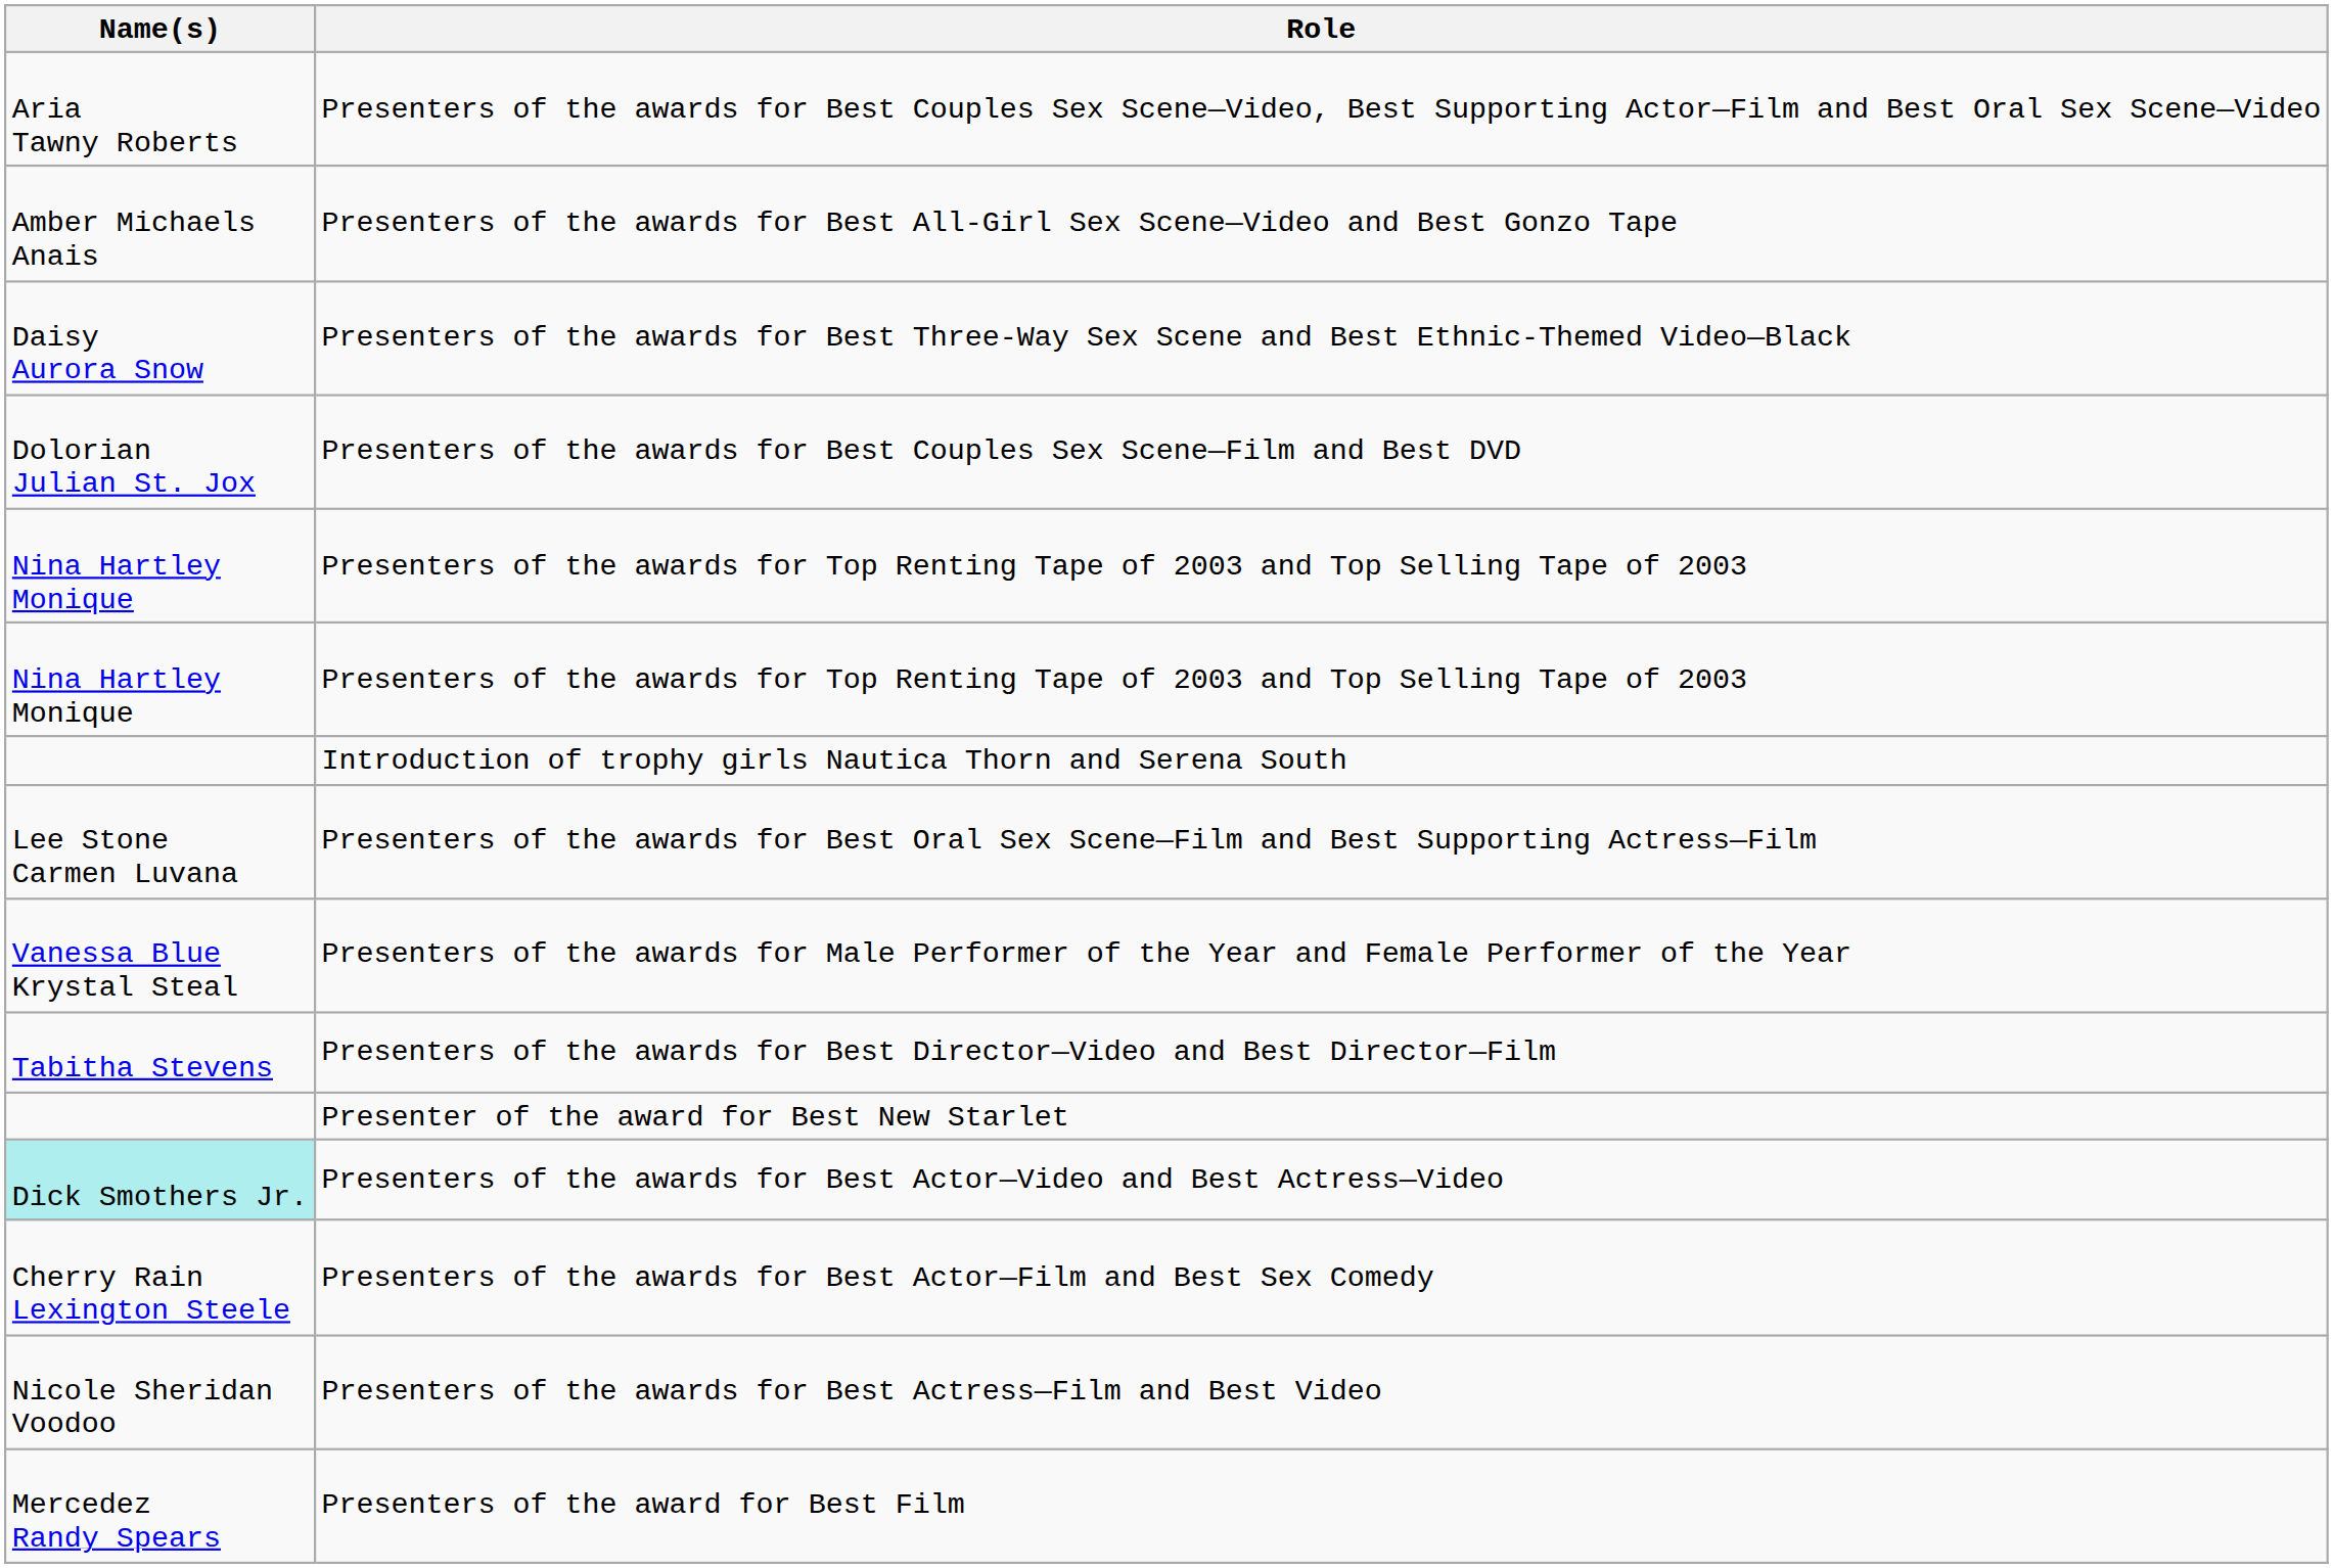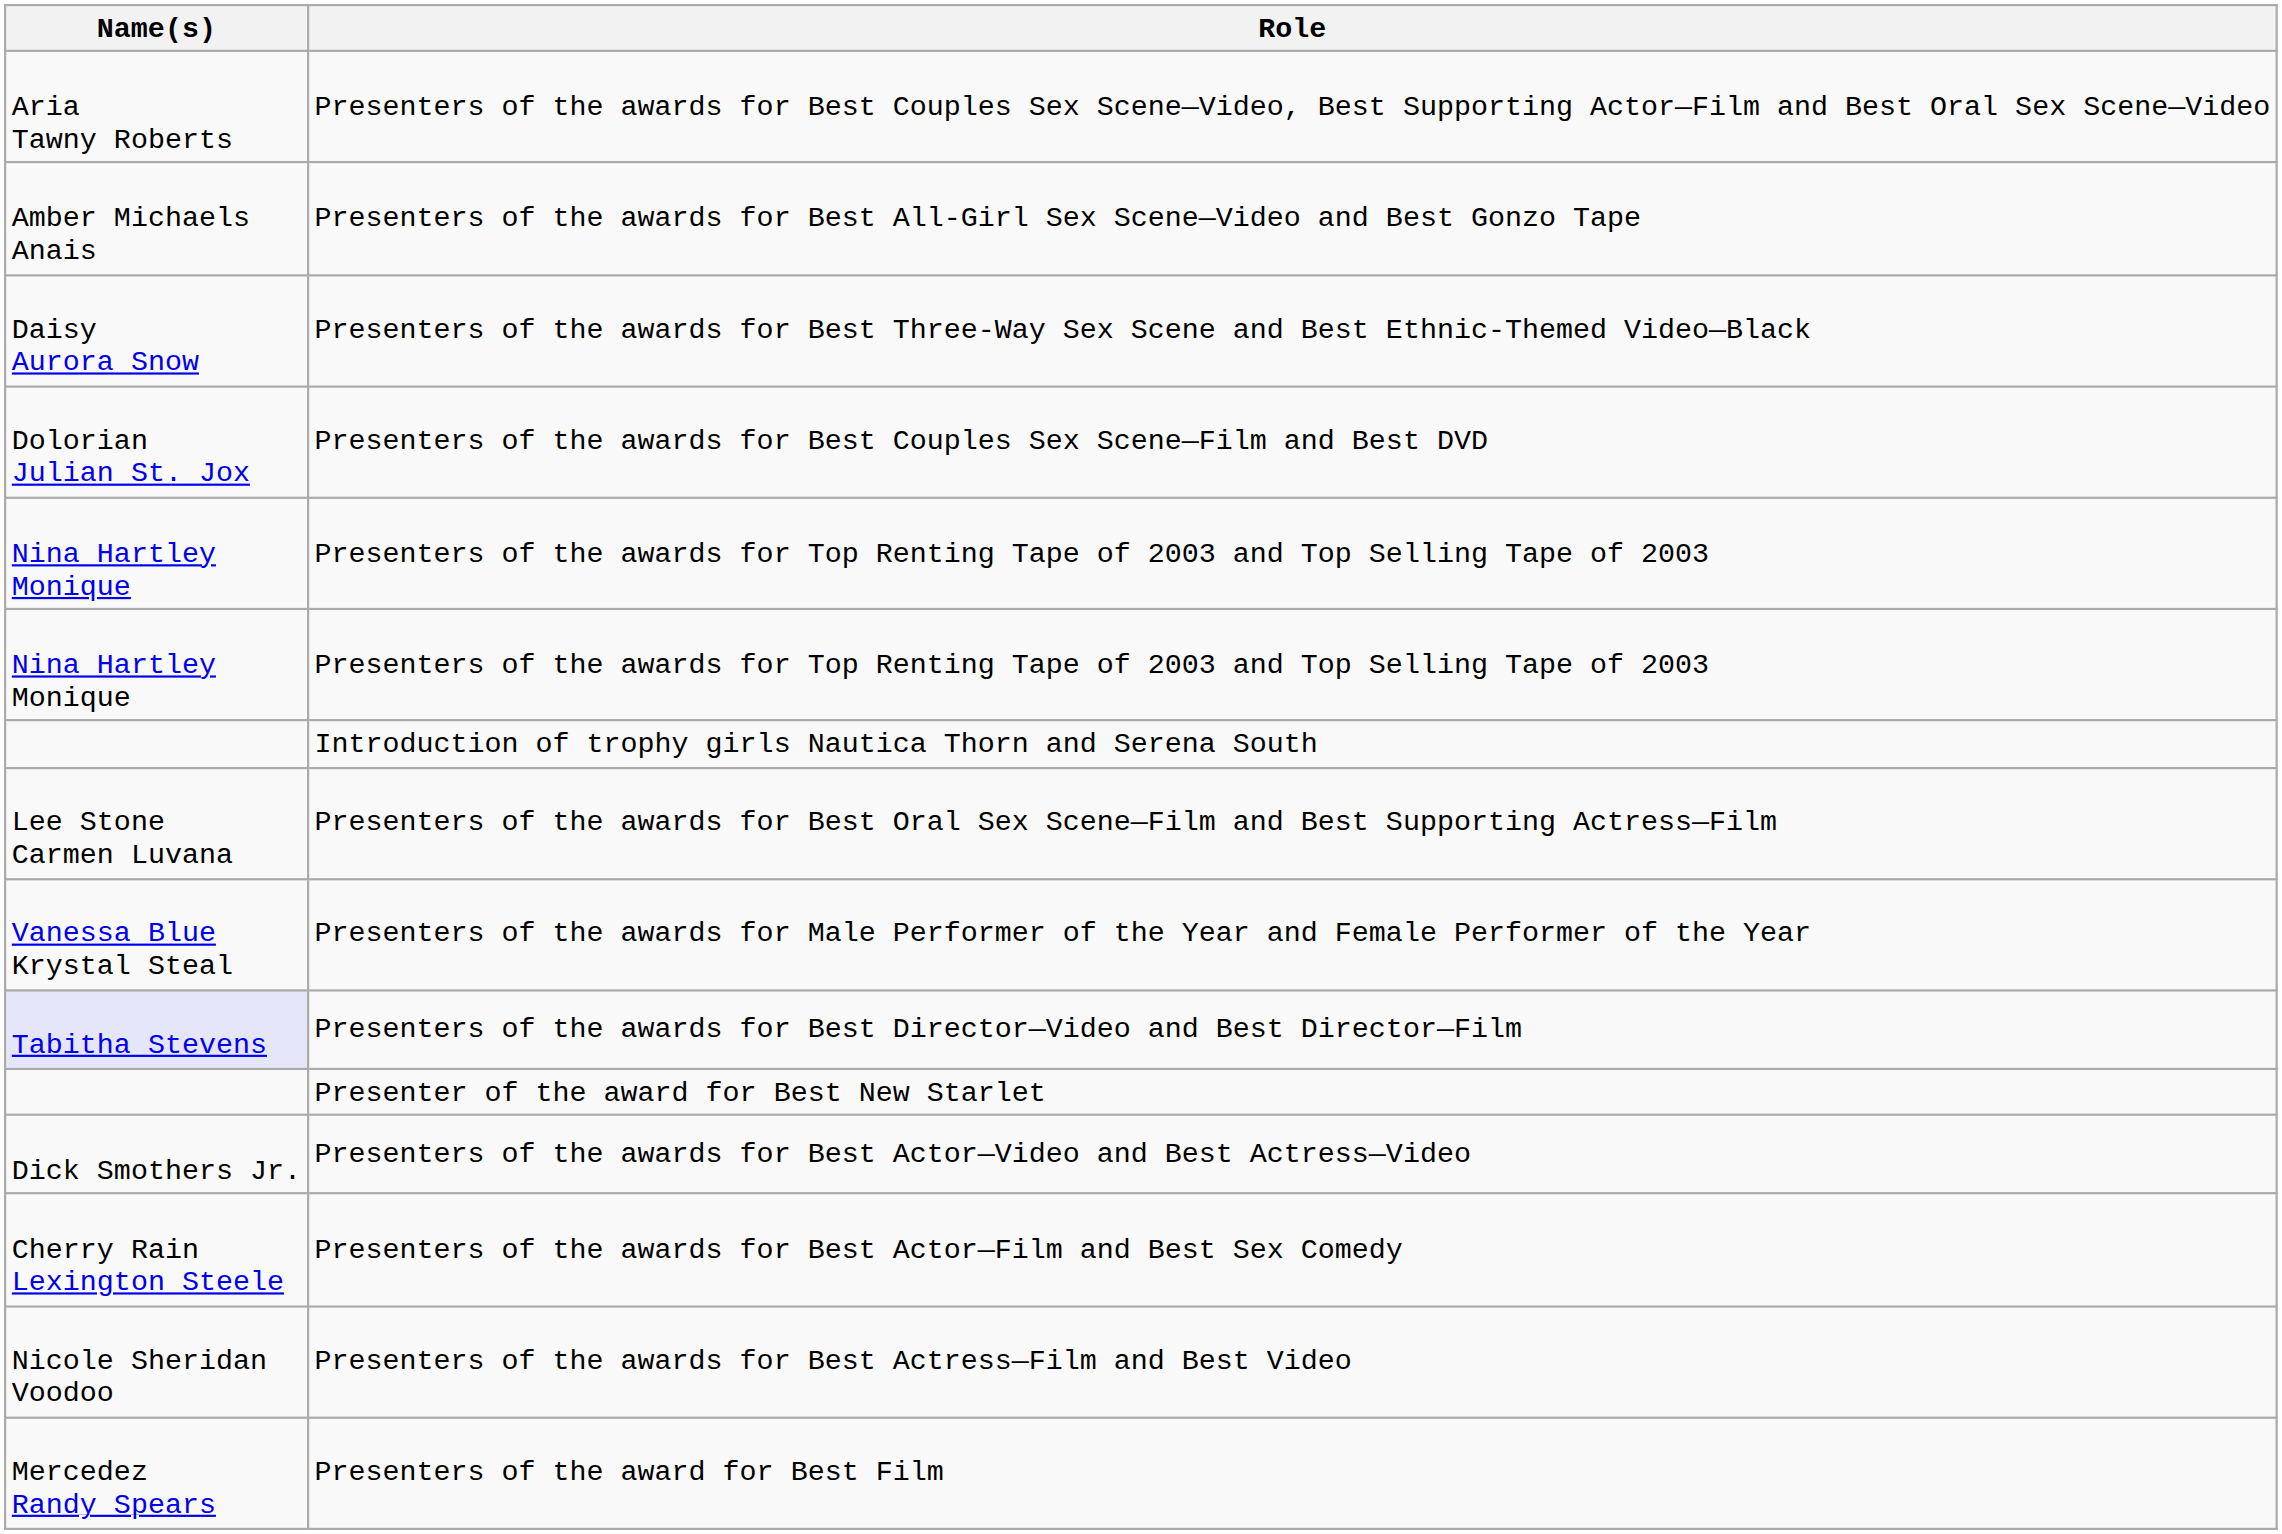row 11 | Name(s): no background -> lavender background
row 13 | Name(s): paleturquoise background -> no background
